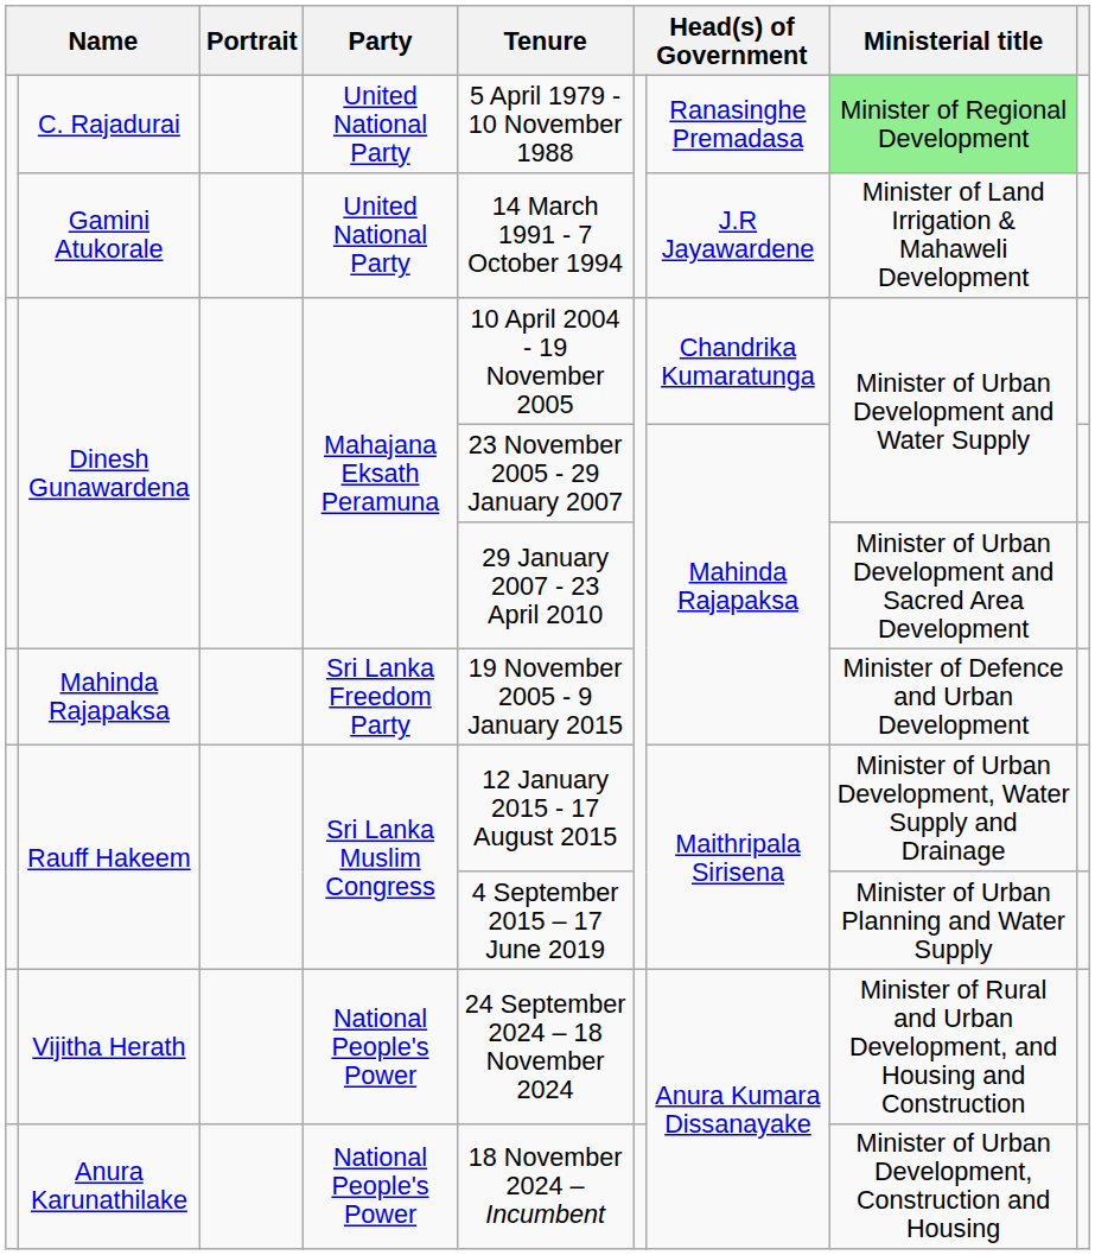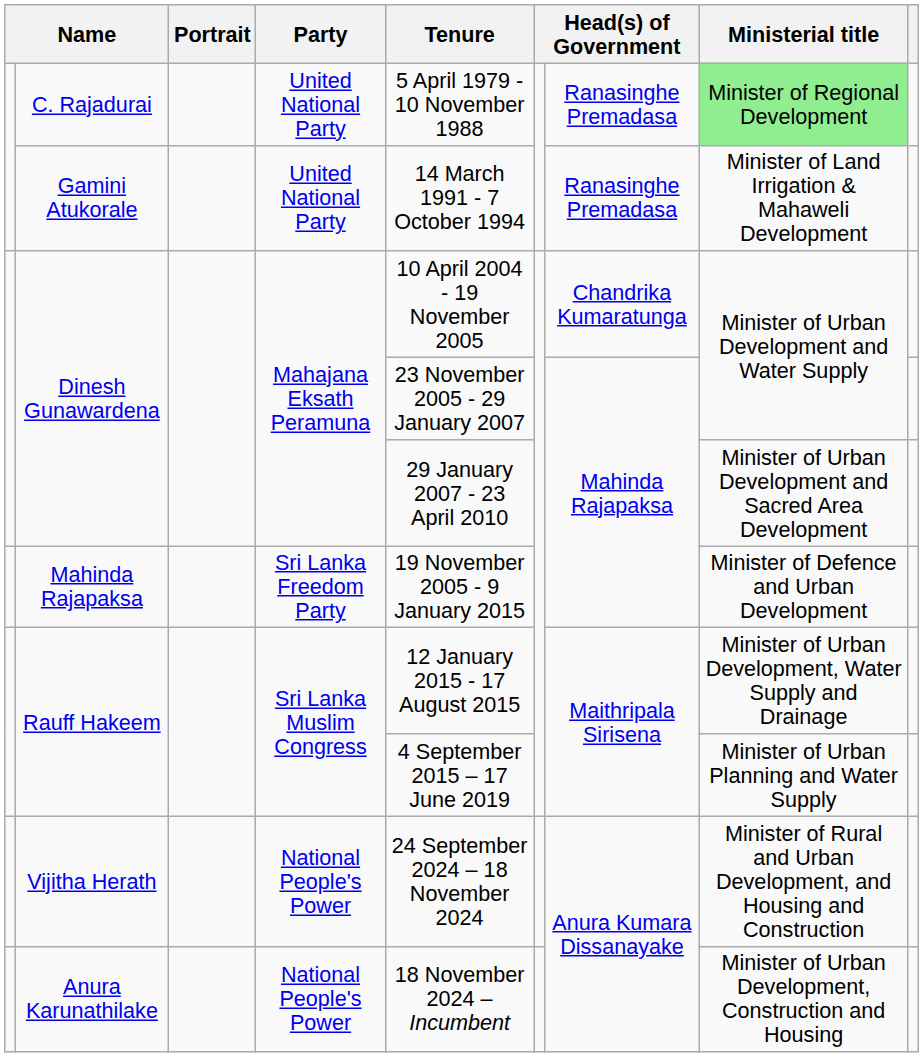Gamini Atukorale | column 7: J.R Jayawardene -> Ranasinghe Premadasa
